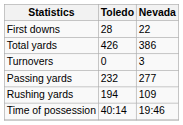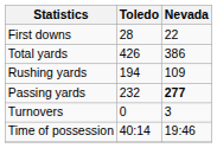rows swapped: Rushing yards <-> Turnovers
Passing yards | Nevada: normal -> bold
